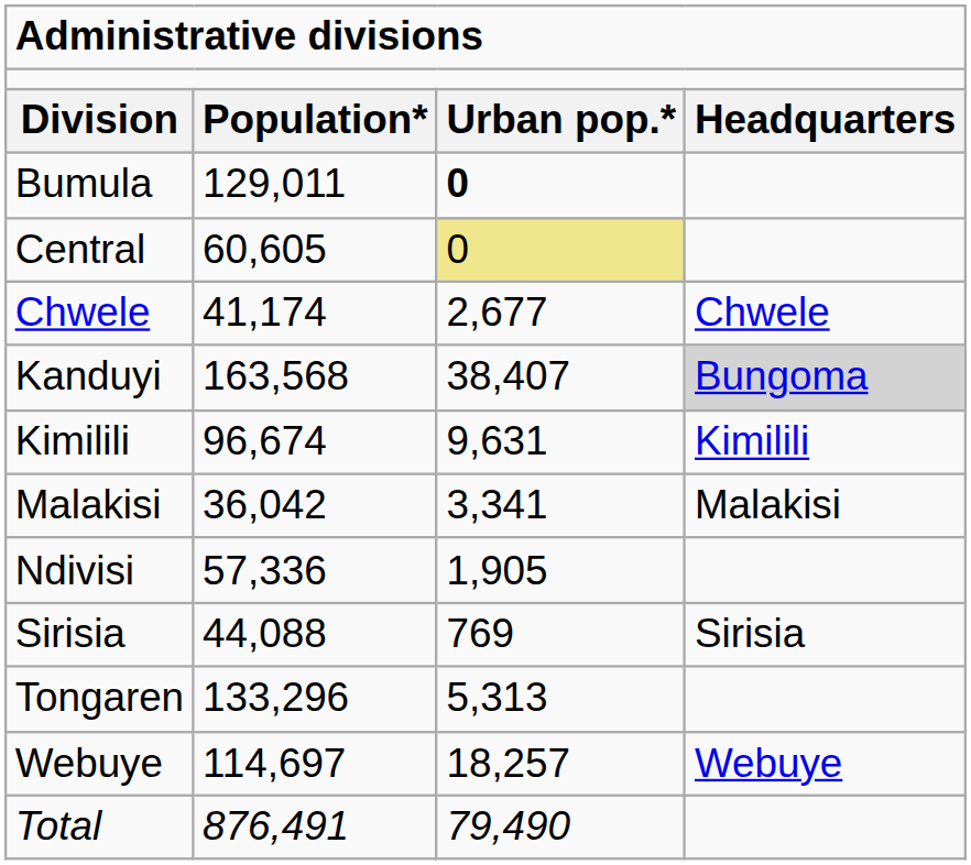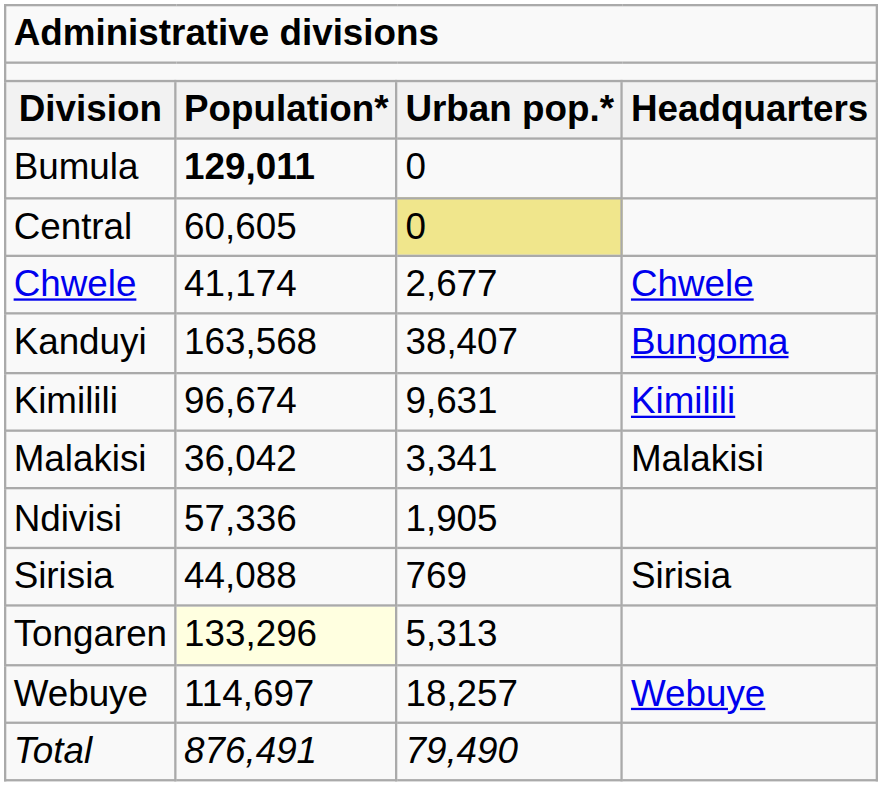Bumula | column 2: normal -> bold
Bumula | column 3: bold -> normal
Kanduyi | column 4: lightgrey background -> no background
Tongaren | column 2: no background -> lightyellow background
